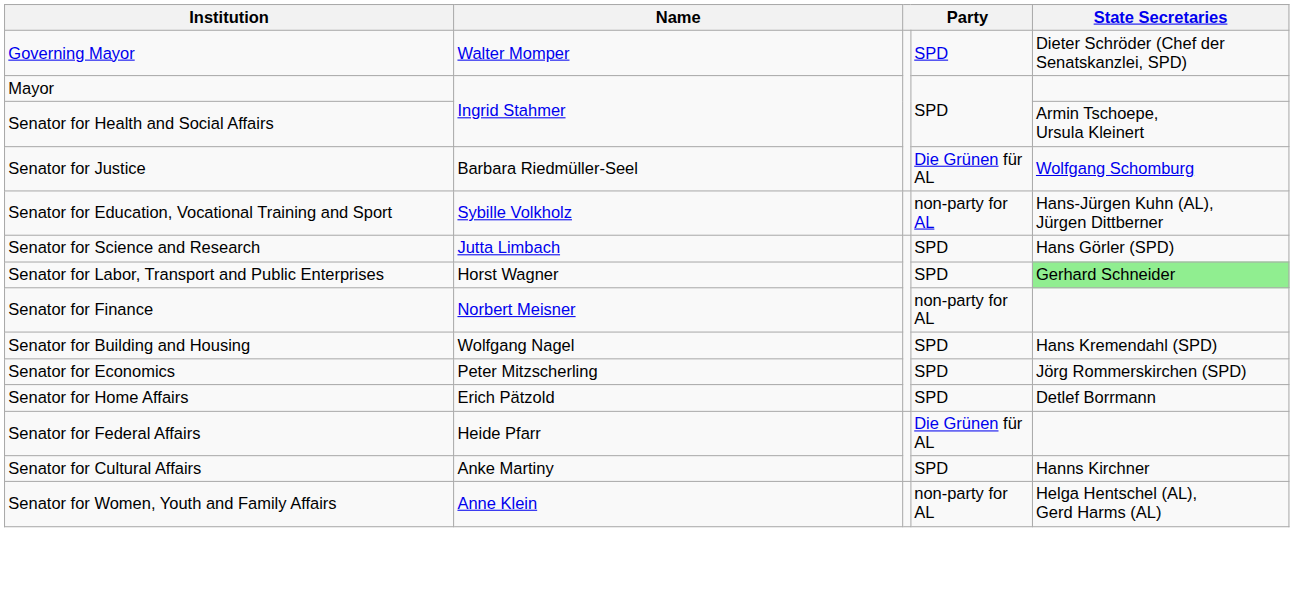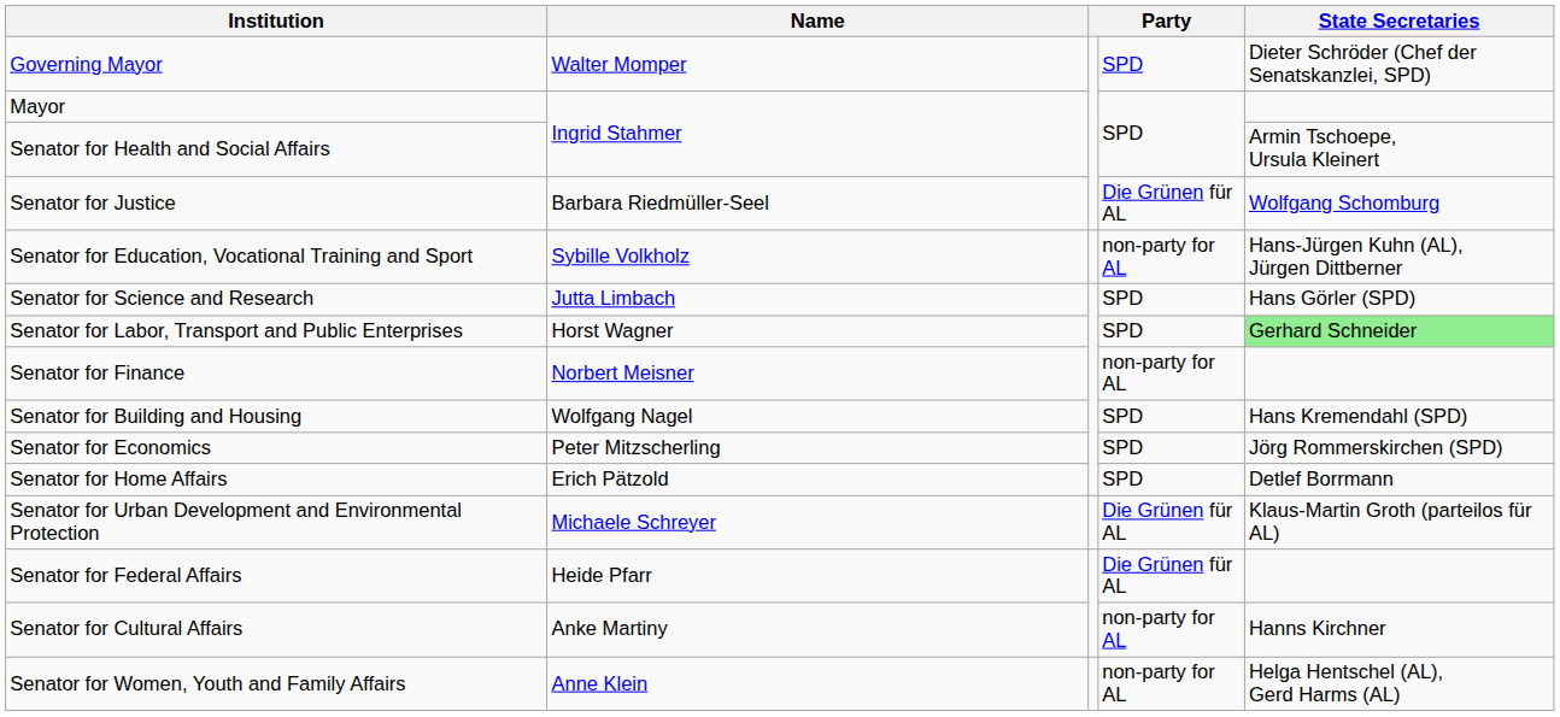+ row: Senator for Urban Development and Environmental Protection | Michaele Schreyer | Die Grünen für AL | Klaus-Martin Groth (parteilos für AL)
Senator for Cultural Affairs | column 4: SPD -> non-party for AL
